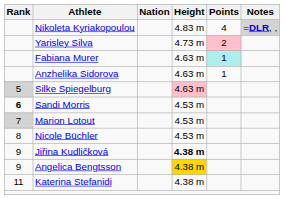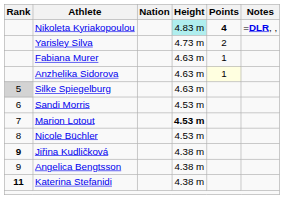Nikoleta Kyriakopoulou | Height: no background -> paleturquoise background
Nikoleta Kyriakopoulou | Points: normal -> bold
Nikoleta Kyriakopoulou | Notes: lightgrey background -> no background
Yarisley Silva | Points: pink background -> no background
Fabiana Murer | Points: paleturquoise background -> no background
Anzhelika Sidorova | Points: no background -> lightyellow background
Silke Spiegelburg | Height: pink background -> no background
Sandi Morris | Rank: bold -> normal
Marion Lotout | Rank: lightgrey background -> no background
Marion Lotout | Height: normal -> bold
Jiřina Kudličková | Rank: normal -> bold
Jiřina Kudličková | Height: bold -> normal
Angelica Bengtsson | Height: gold background -> no background
Katerina Stefanidi | Rank: normal -> bold
